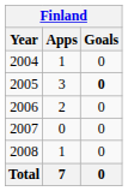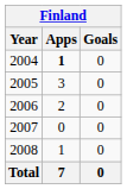2004 | Apps: normal -> bold
2005 | Goals: bold -> normal
